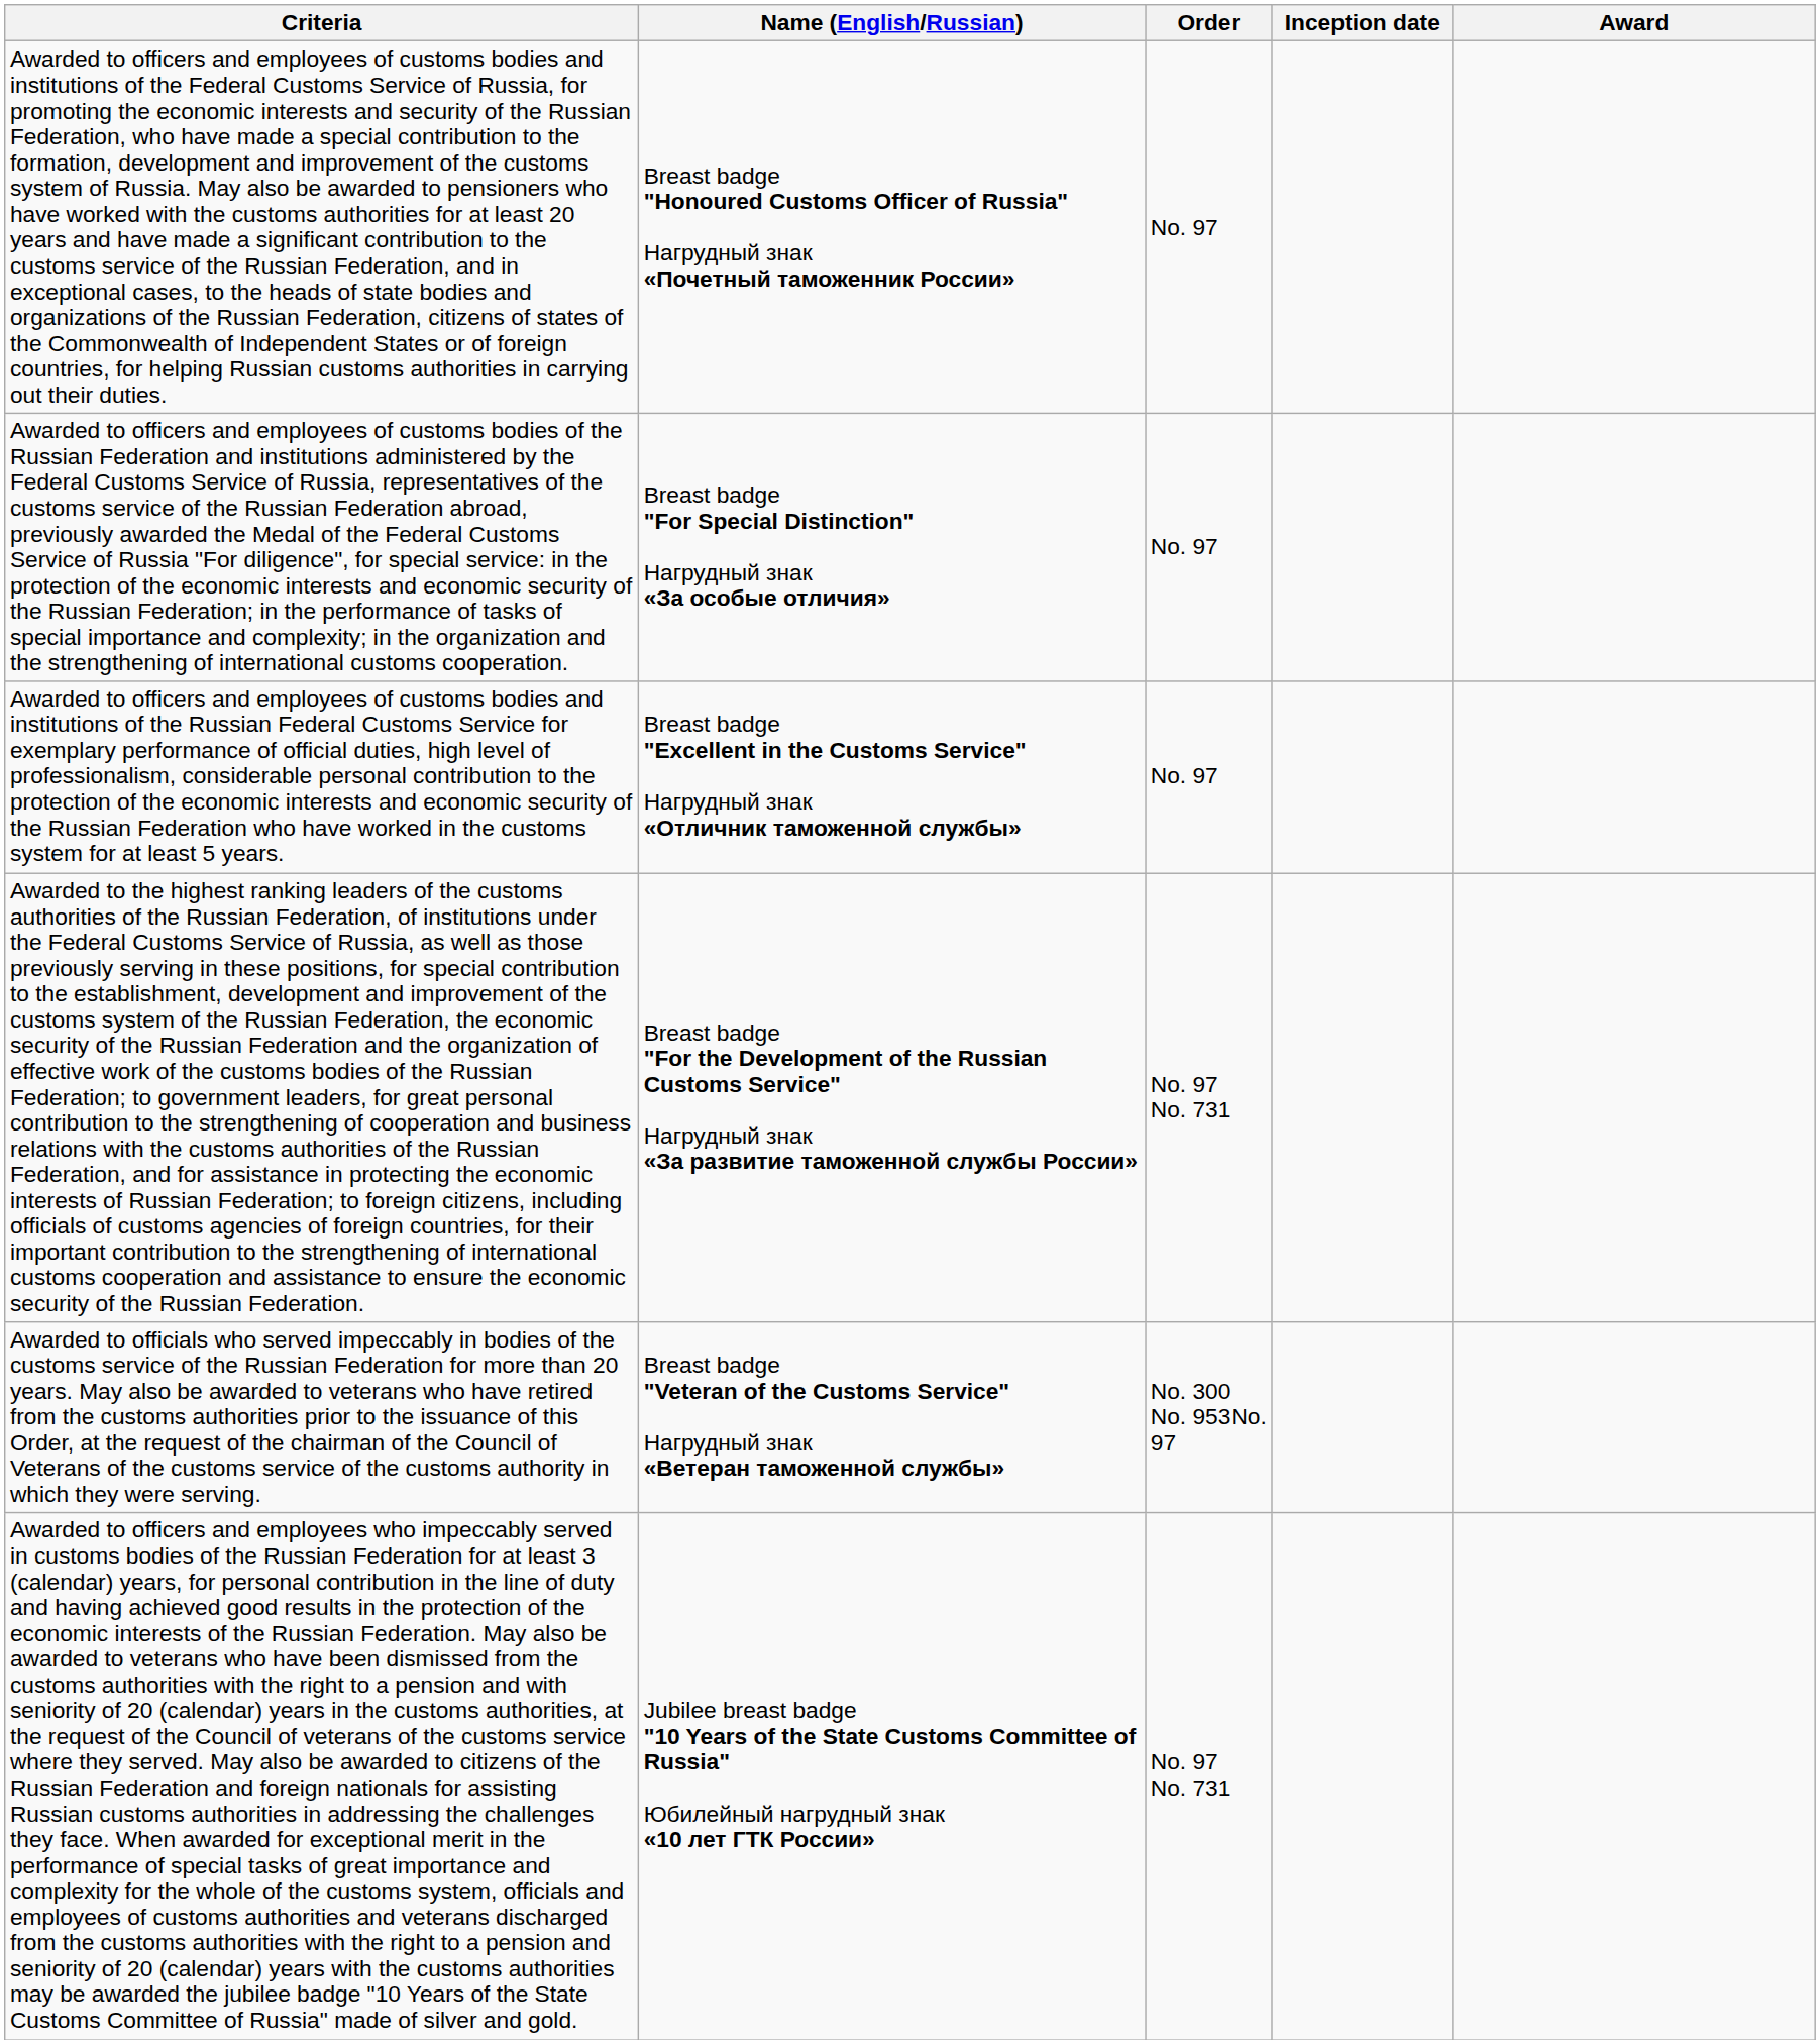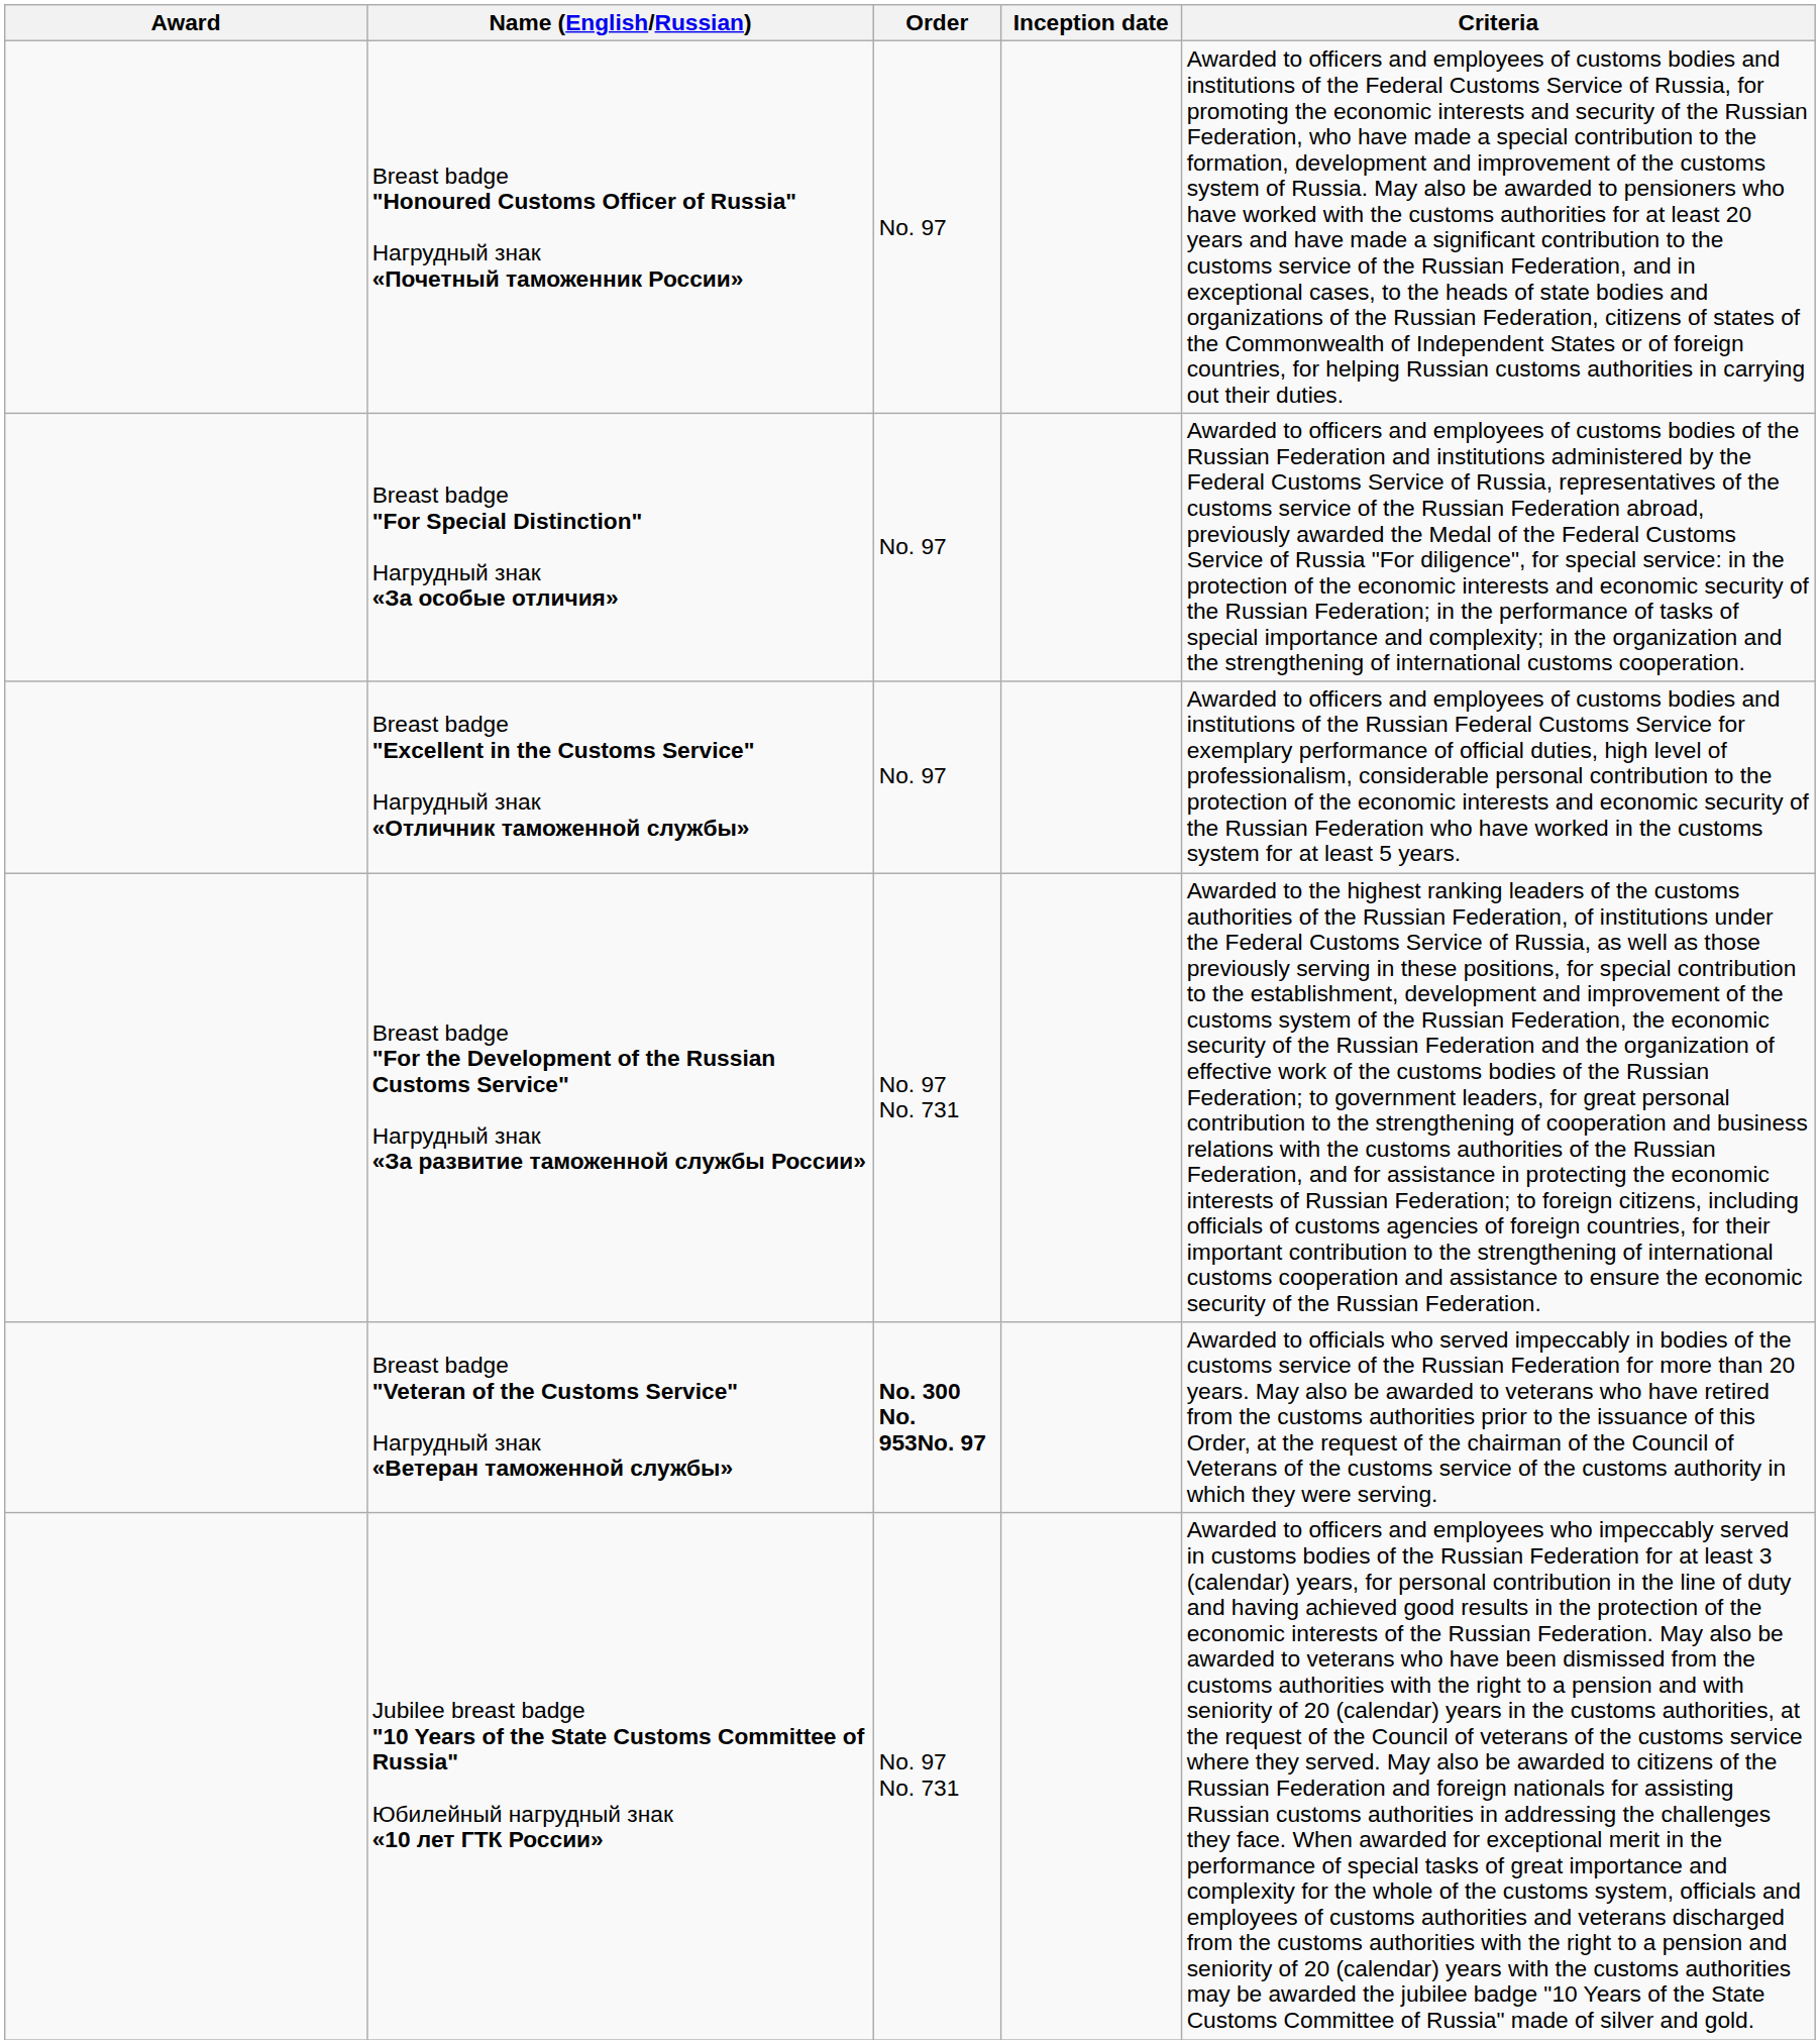columns swapped: Award <-> Criteria
row 6 | Order: normal -> bold
